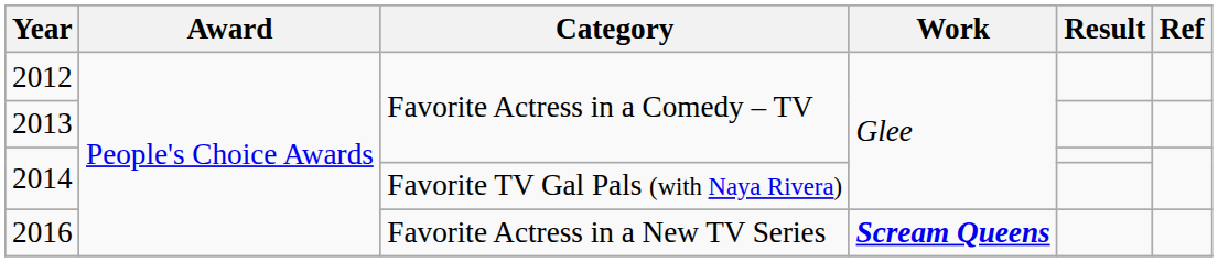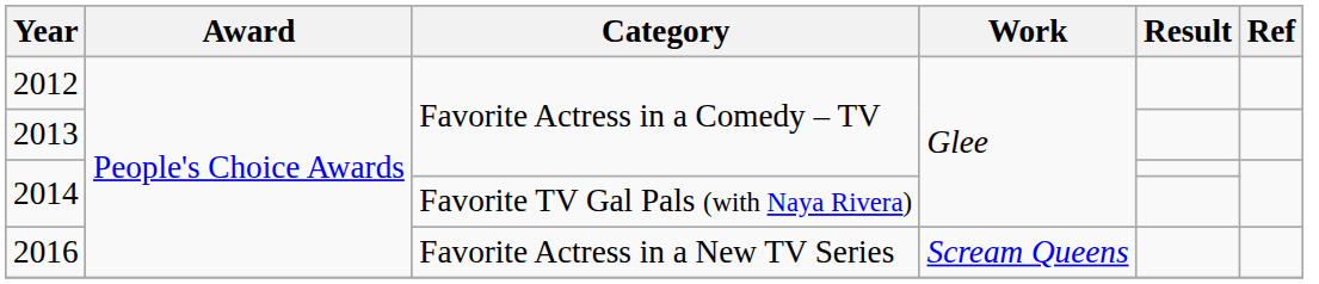2016 | Work: bold -> normal
